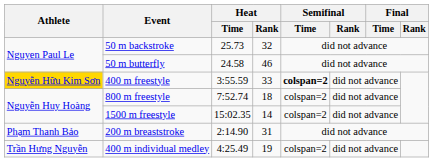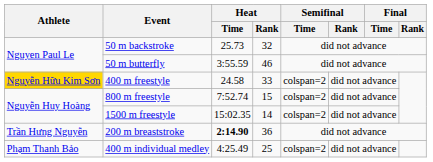50 m butterfly | Heat / Time: 24.58 -> 3:55.59
400 m freestyle | Heat / Time: 3:55.59 -> 24.58
400 m freestyle | Semifinal / Time: bold -> normal
800 m freestyle | Heat / Rank: 18 -> 15
200 m breaststroke | Athlete: Phạm Thanh Bảo -> Trần Hưng Nguyễn
200 m breaststroke | Heat / Time: normal -> bold
200 m breaststroke | Heat / Rank: 31 -> 36
400 m individual medley | Athlete: Trần Hưng Nguyễn -> Phạm Thanh Bảo
400 m individual medley | Heat / Rank: 19 -> 25
